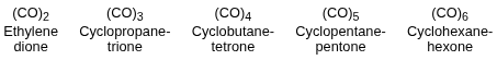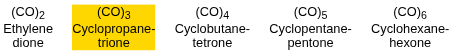(CO)2 Ethylene dione | column 2: no background -> gold background
